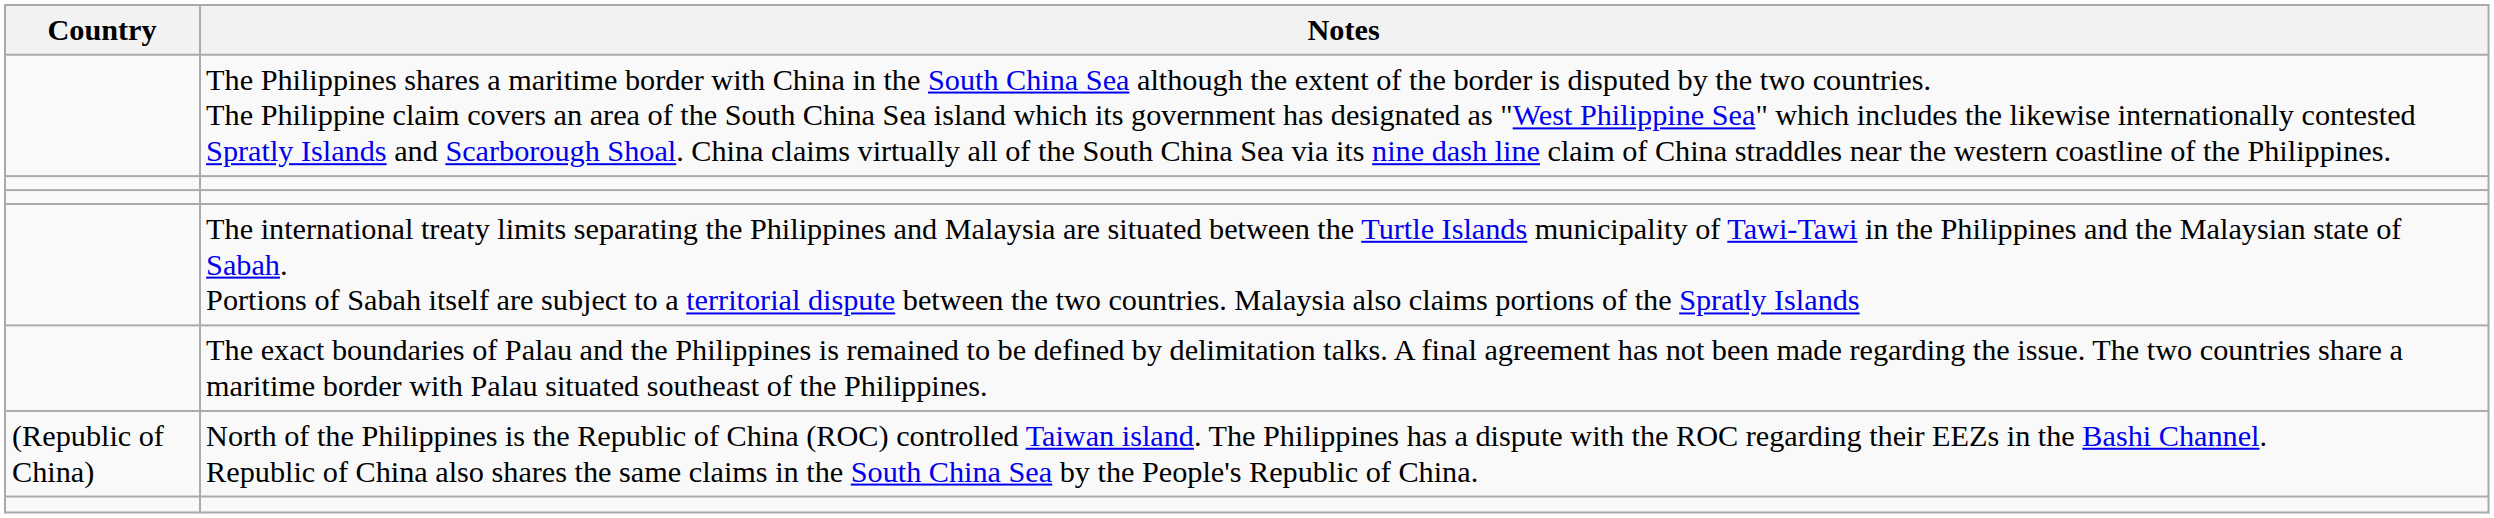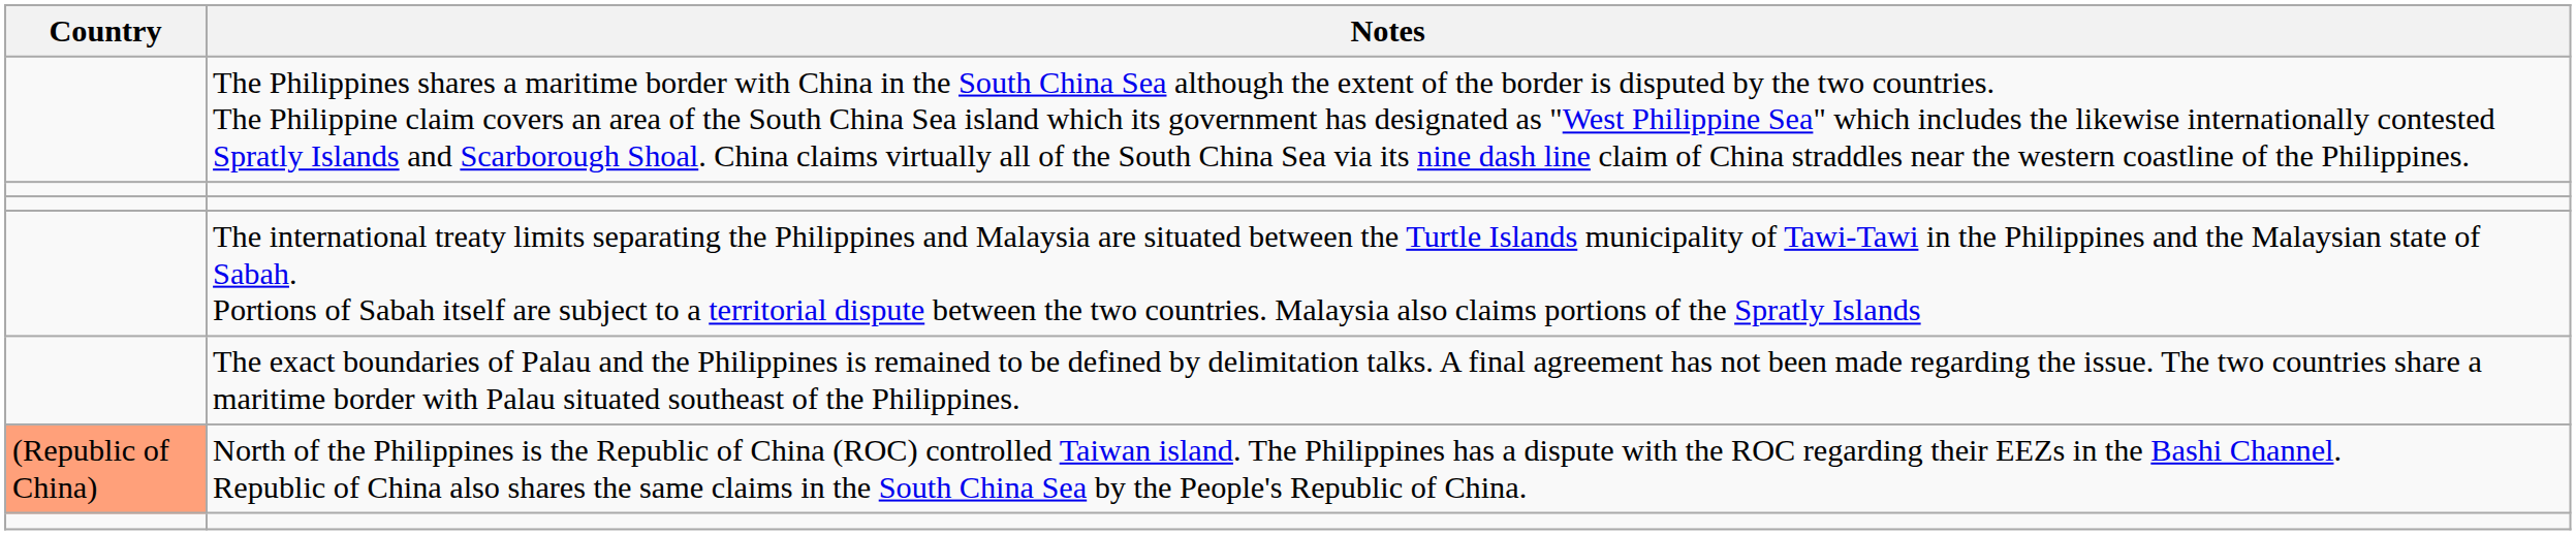row 7 | Country: no background -> lightsalmon background
